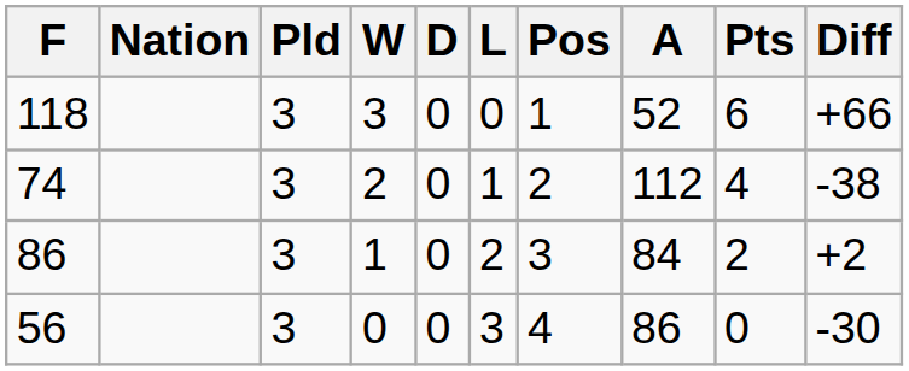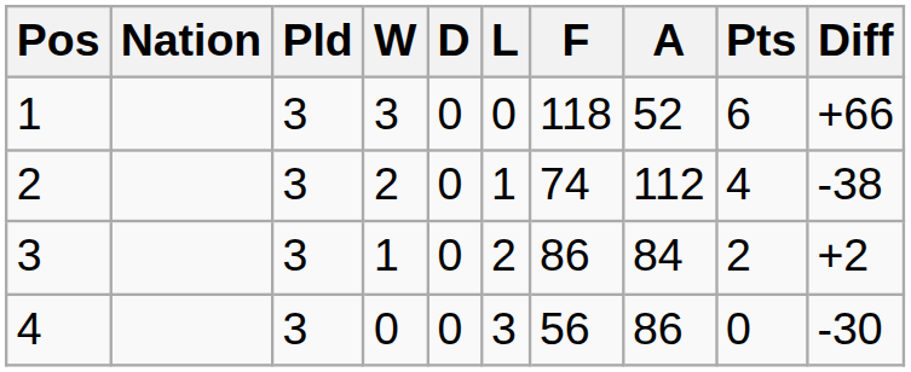columns swapped: Pos <-> F
